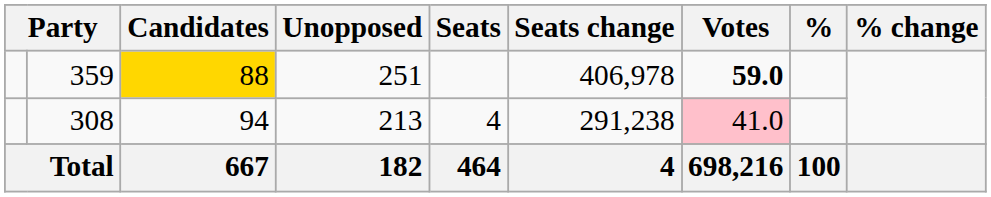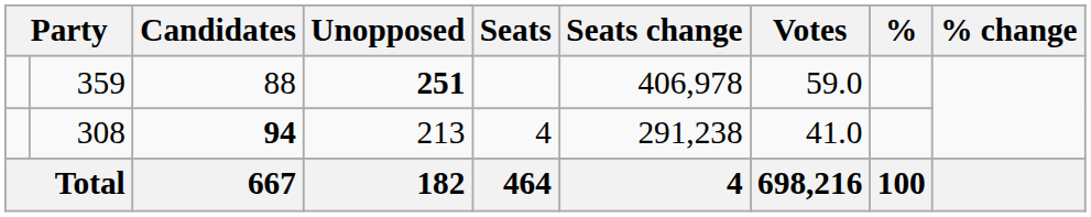359 | Candidates: gold background -> no background
359 | Unopposed: normal -> bold
359 | Votes: bold -> normal
308 | Candidates: normal -> bold
308 | Votes: pink background -> no background
